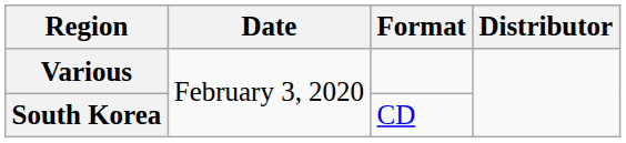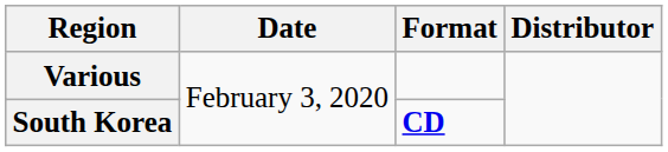South Korea / CD | Format: normal -> bold
